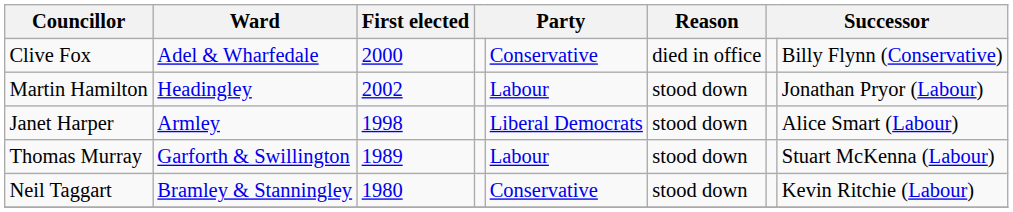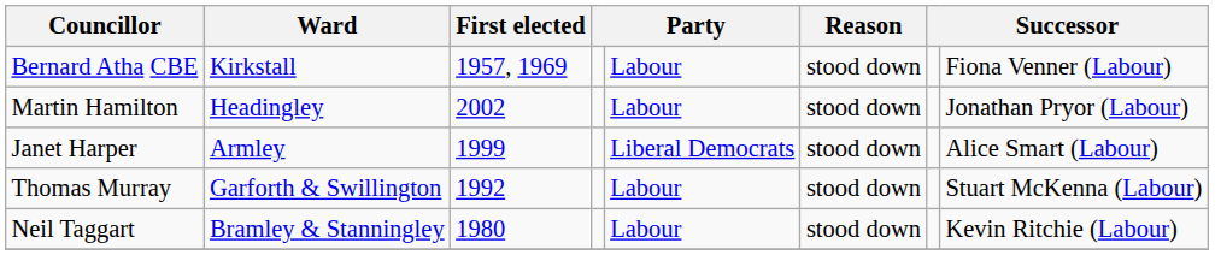+ row: Bernard Atha CBE | Kirkstall | 1957, 1969 | Labour | stood down | Fiona Venner (Labour)
- row: Clive Fox | Adel & Wharfedale | 2000 | Conservative | died in office | Billy Flynn (Conservative)
Janet Harper | First elected: 1998 -> 1999
Thomas Murray | First elected: 1989 -> 1992
Neil Taggart | column 5: Conservative -> Labour
